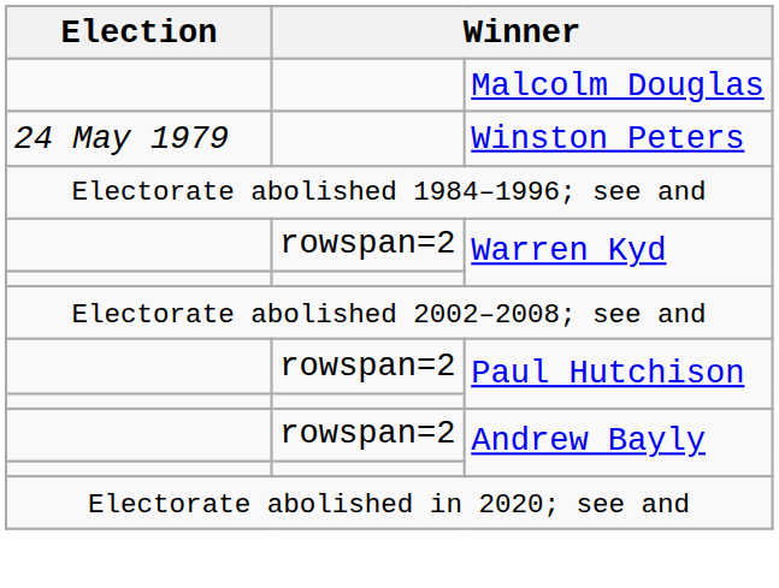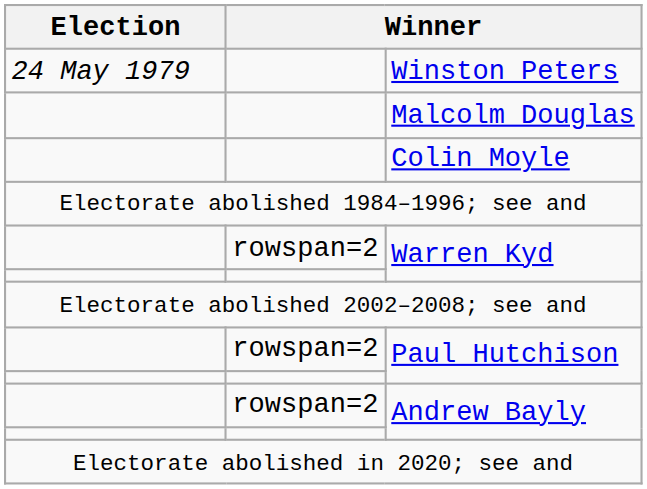rows swapped: Malcolm Douglas <-> Winston Peters
+ row: Colin Moyle
